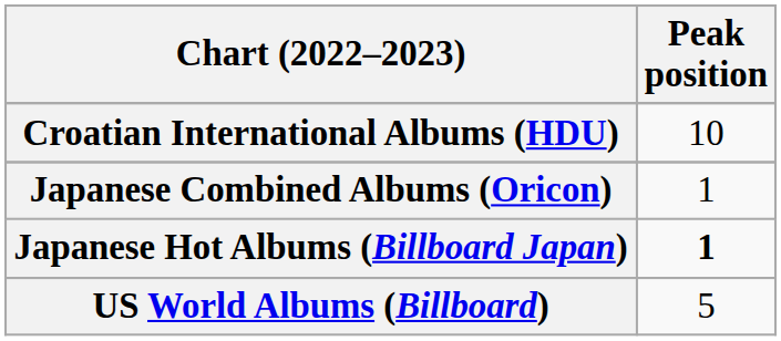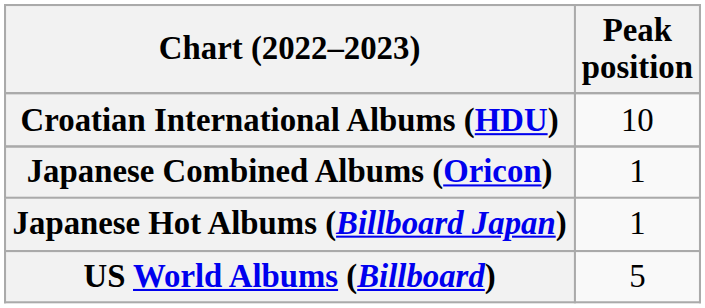Japanese Hot Albums (Billboard Japan) | Peak position: bold -> normal
